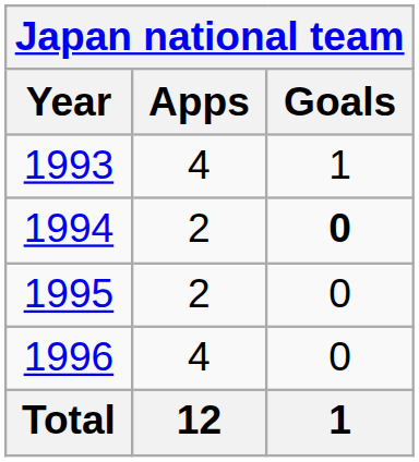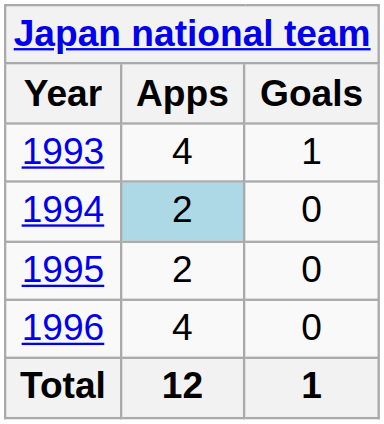1994 | Apps: no background -> lightblue background
1994 | Goals: bold -> normal
